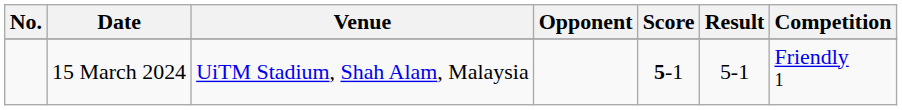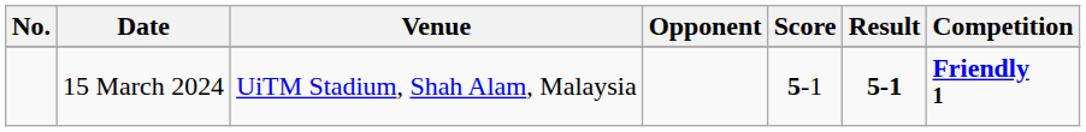15 March 2024 | Result: normal -> bold
15 March 2024 | Competition: normal -> bold
